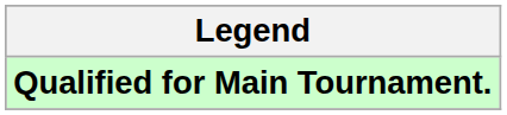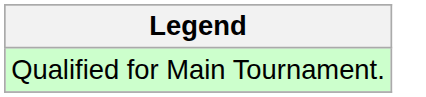row 2 | column 1: bold -> normal
